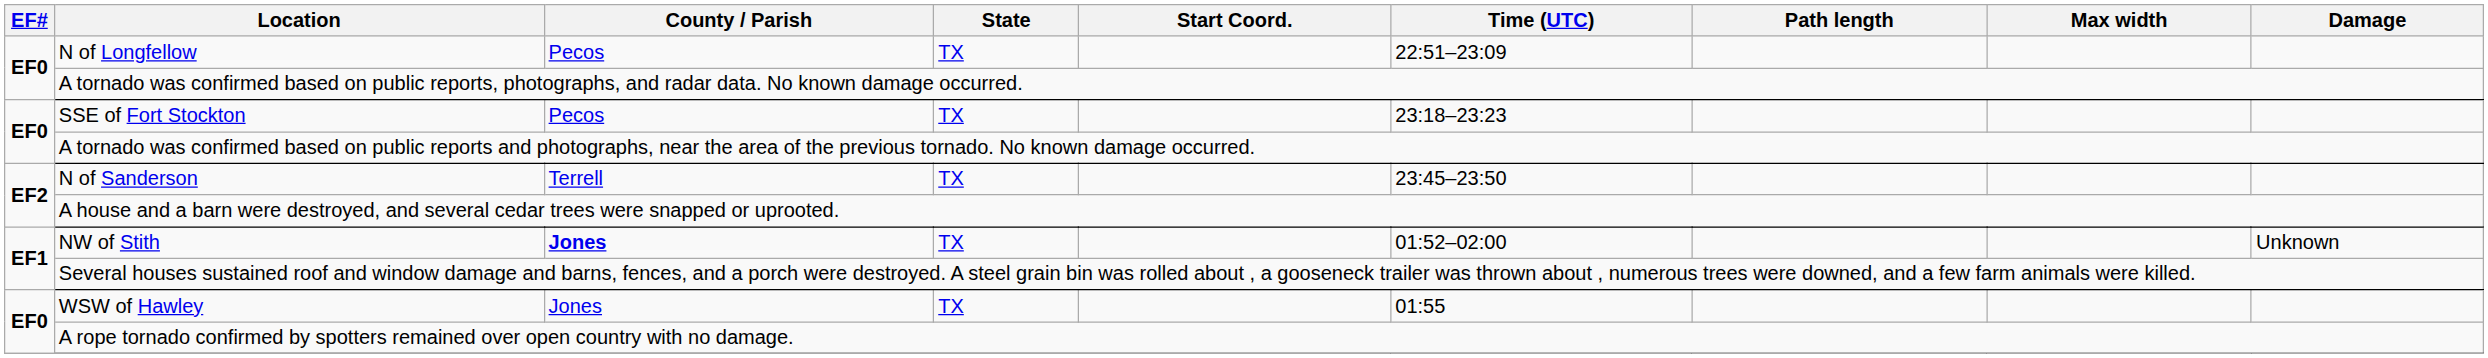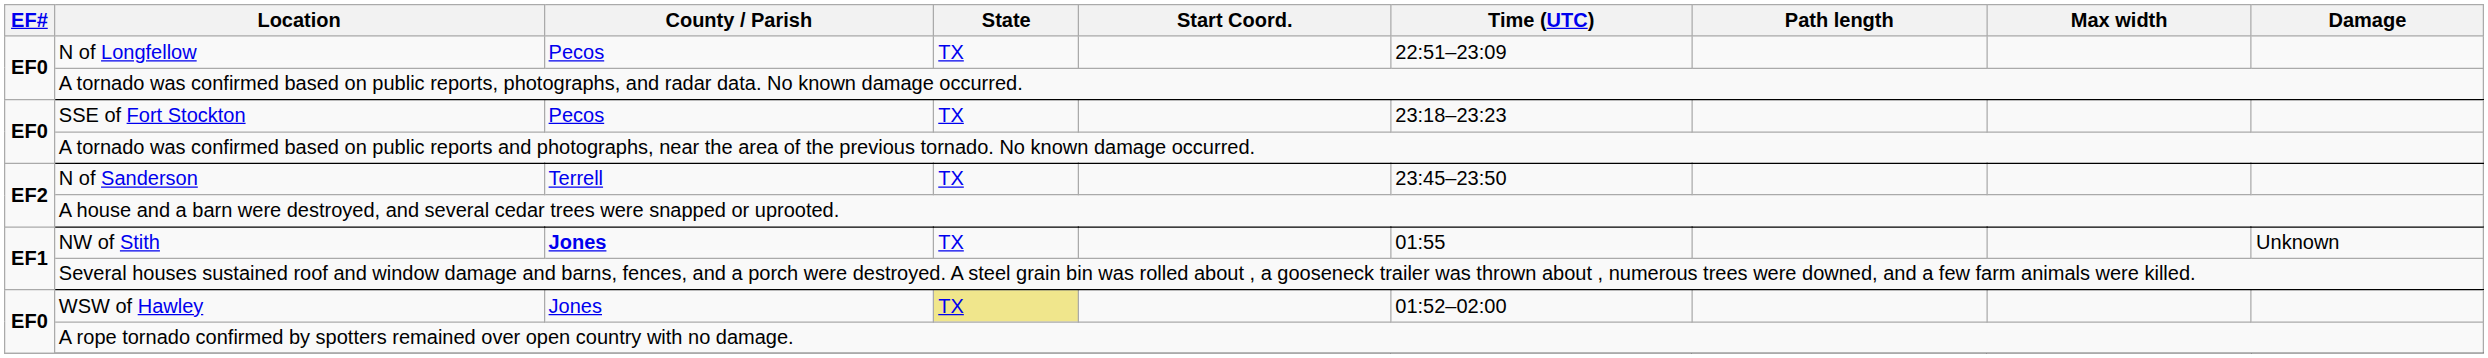NW of Stith | Time (UTC): 01:52–02:00 -> 01:55
WSW of Hawley | State: no background -> khaki background
WSW of Hawley | Time (UTC): 01:55 -> 01:52–02:00
